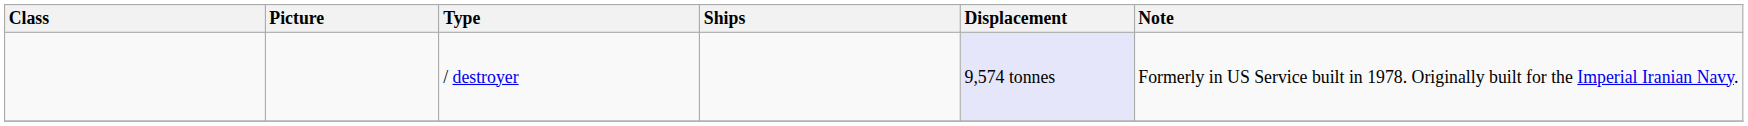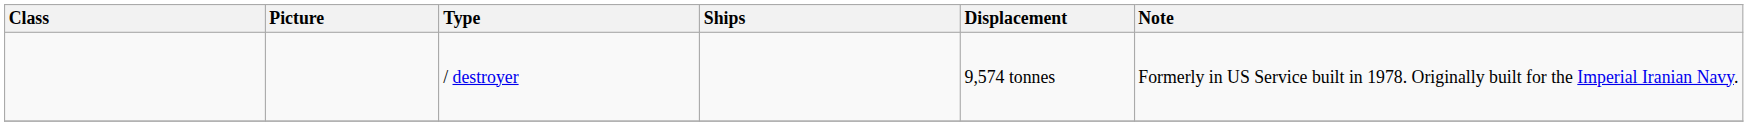/ destroyer | Displacement: lavender background -> no background
